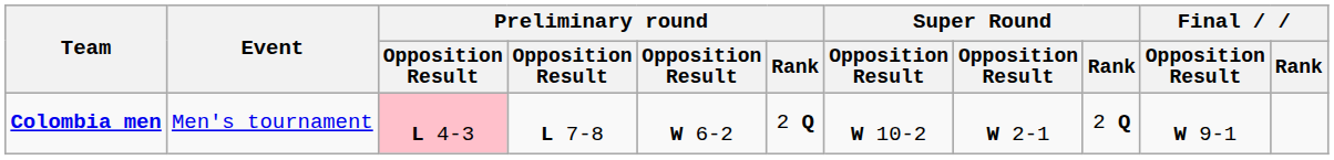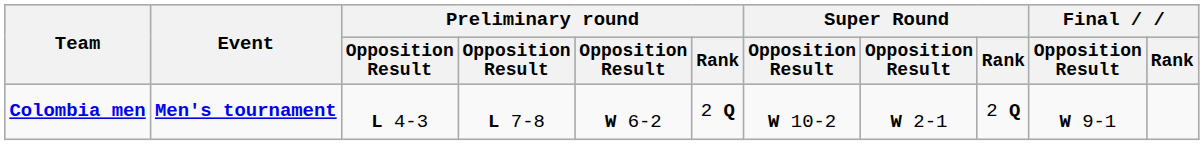Colombia men | Event: normal -> bold
Colombia men | column 3: pink background -> no background
